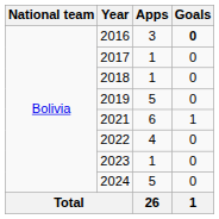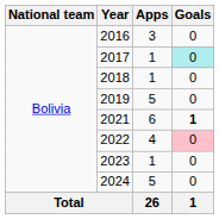2016 | Goals: bold -> normal
2017 | Goals: no background -> paleturquoise background
2021 | Goals: normal -> bold
2022 | Goals: no background -> pink background
